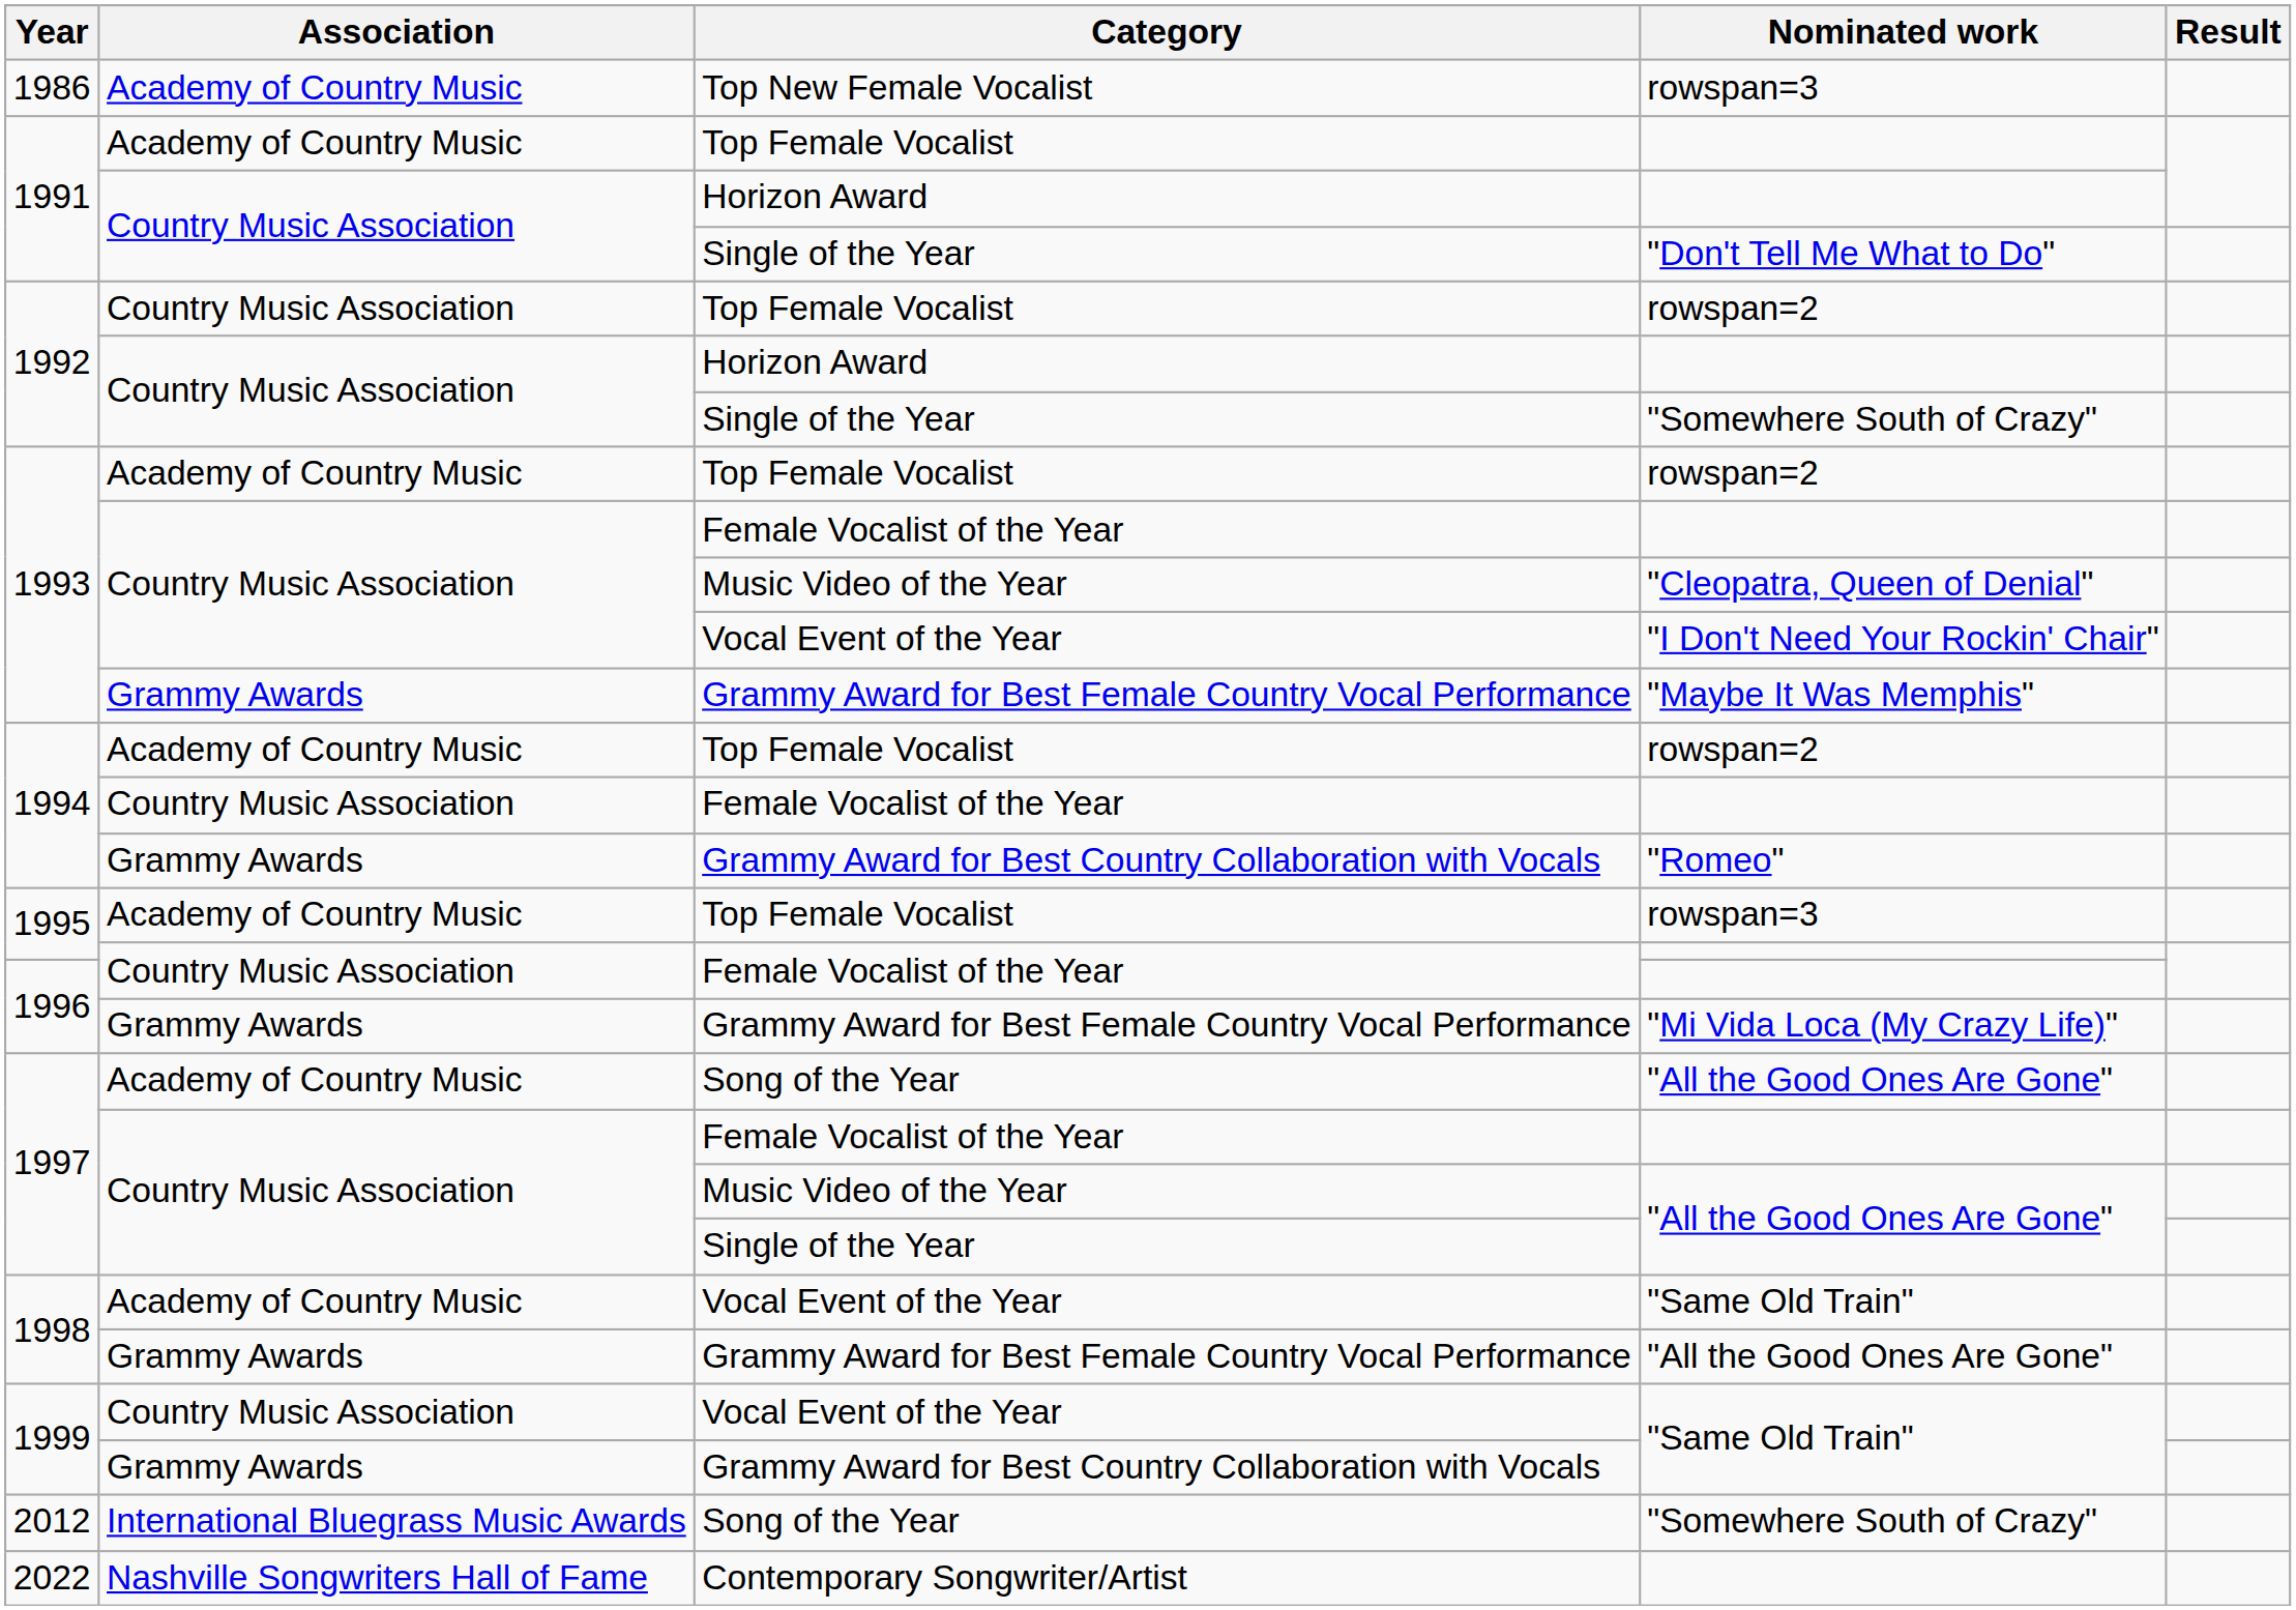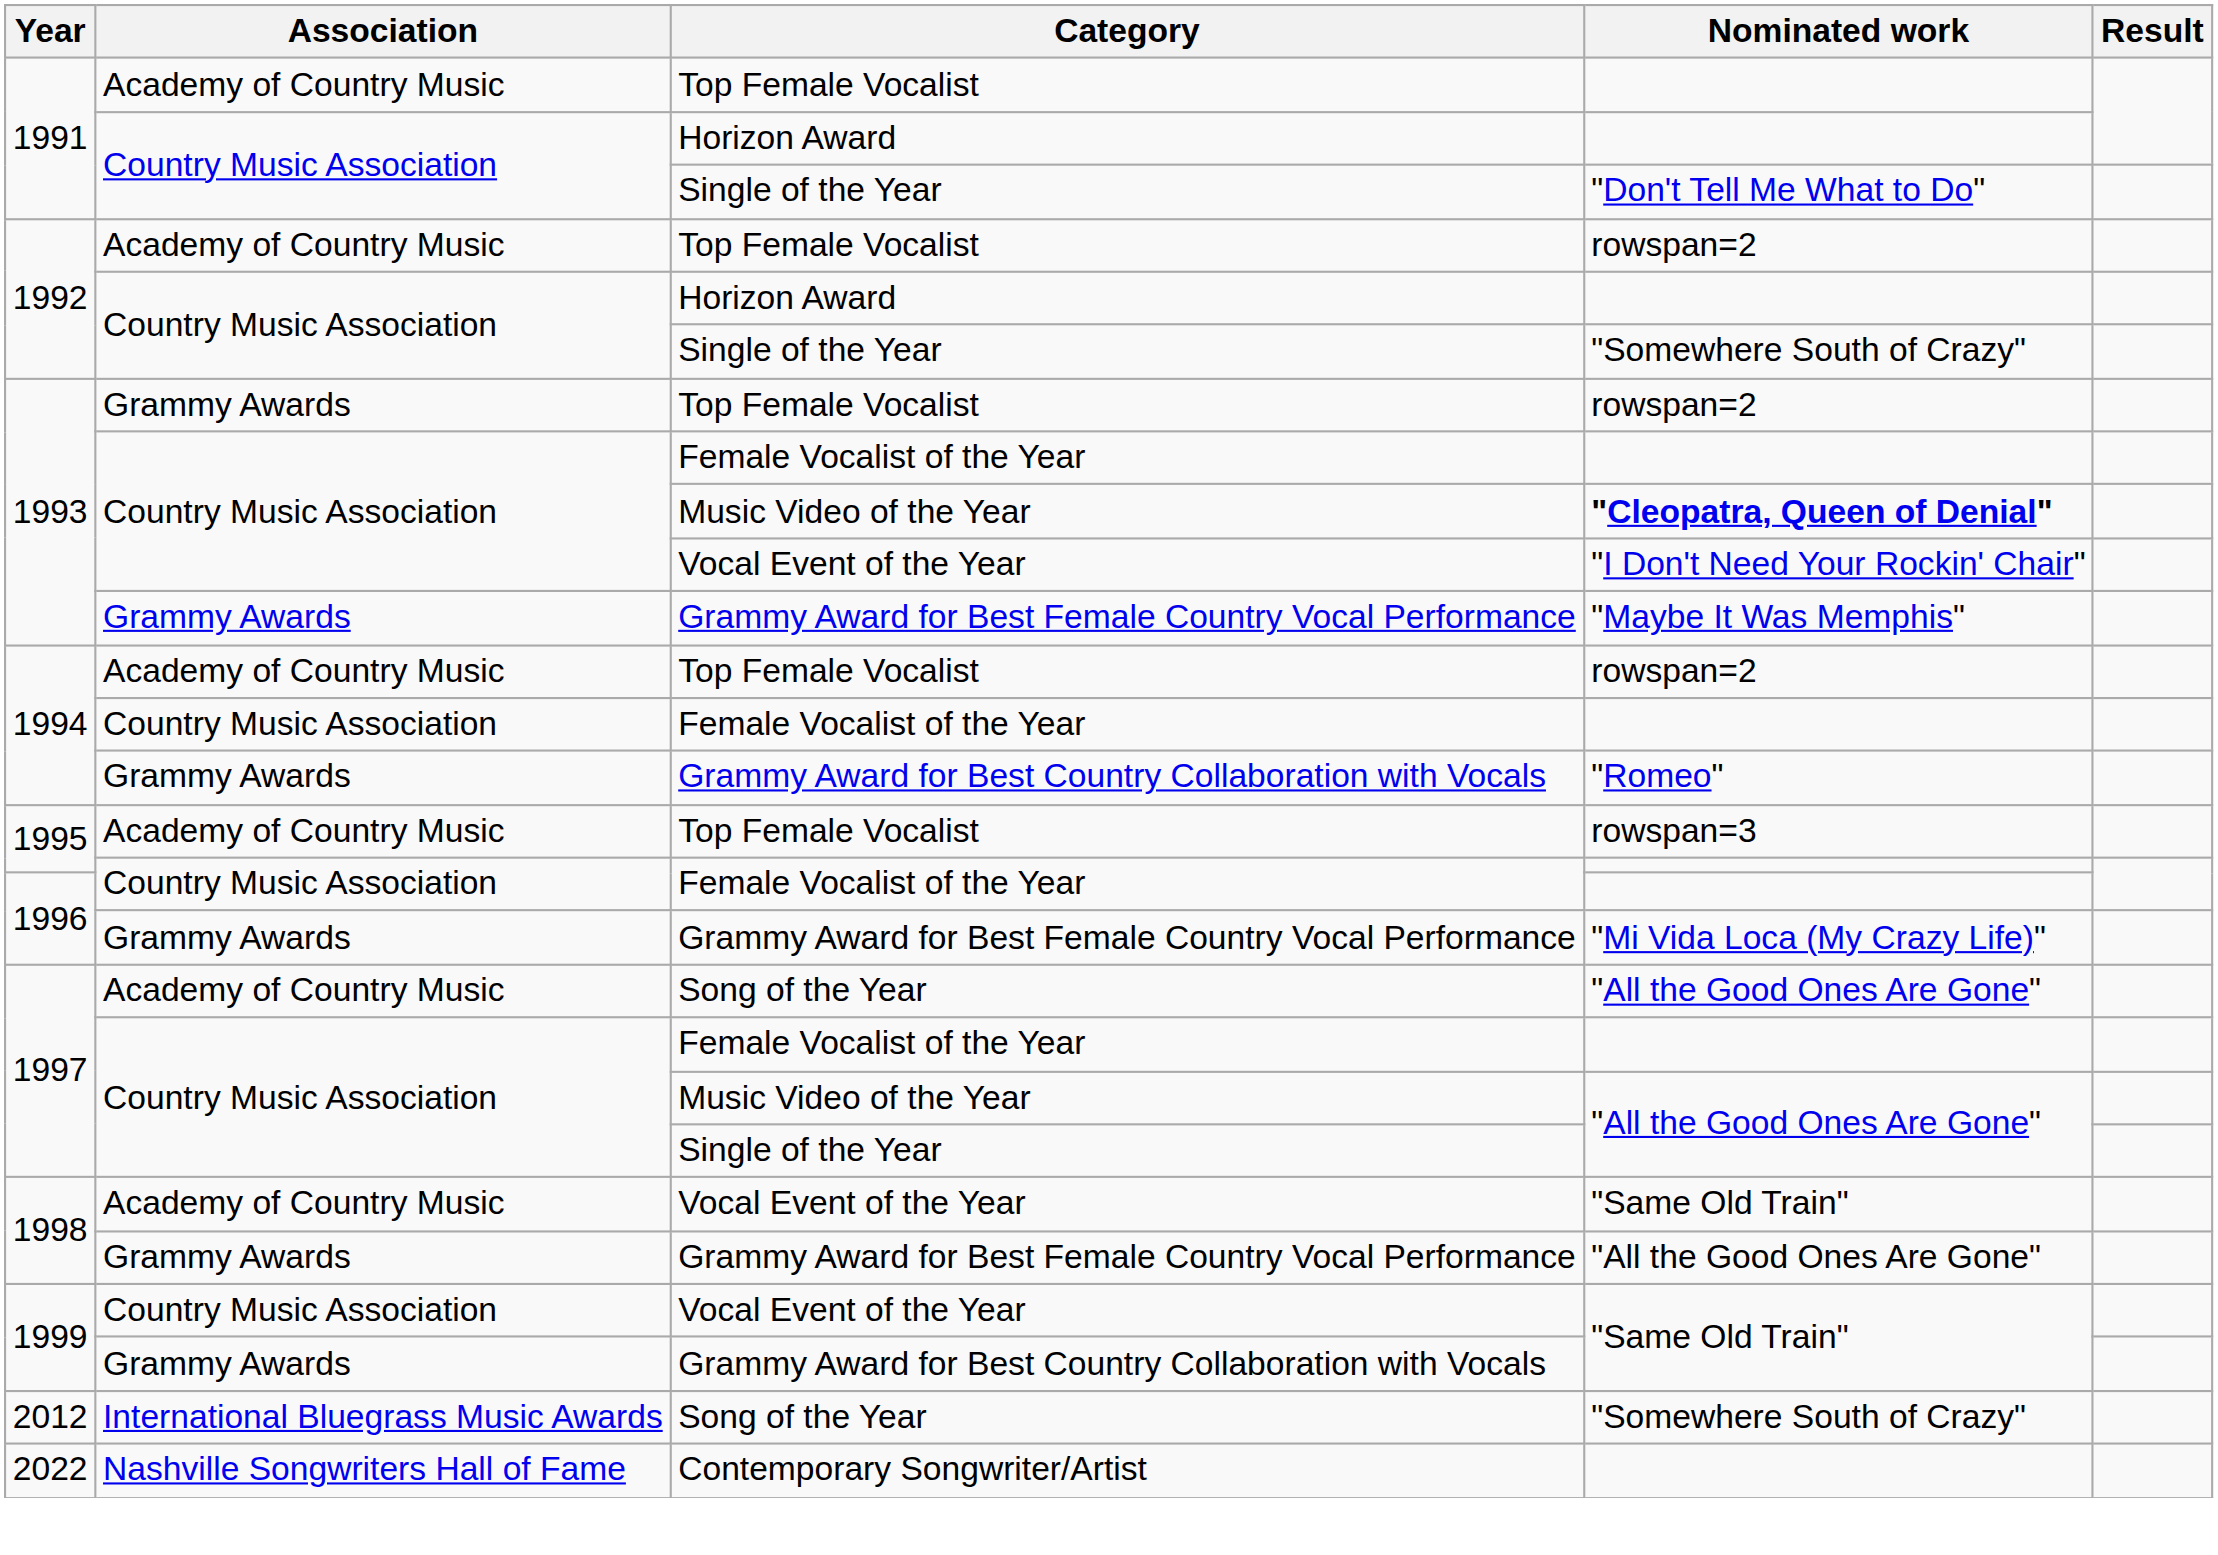- row: 1986 | Academy of Country Music | Top New Female Vocalist | rowspan=3
1992 / Top Female Vocalist | Association: Country Music Association -> Academy of Country Music
1993 / Top Female Vocalist | Association: Academy of Country Music -> Grammy Awards
1993 / Music Video of the Year | Nominated work: normal -> bold
